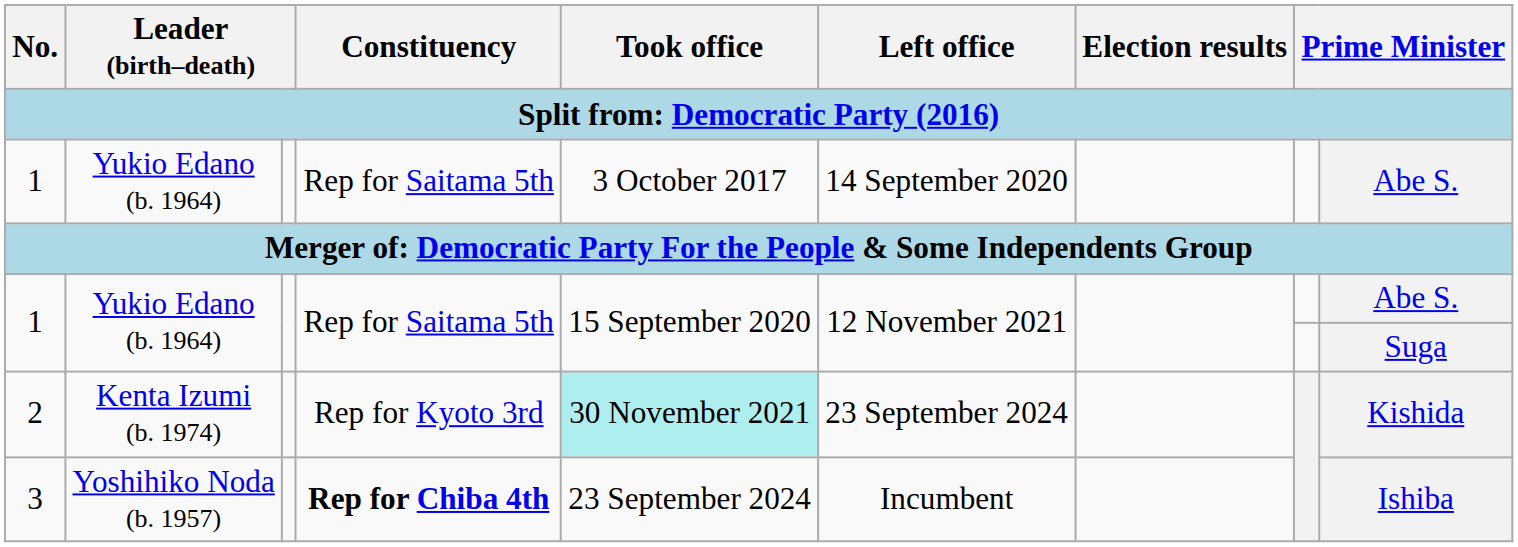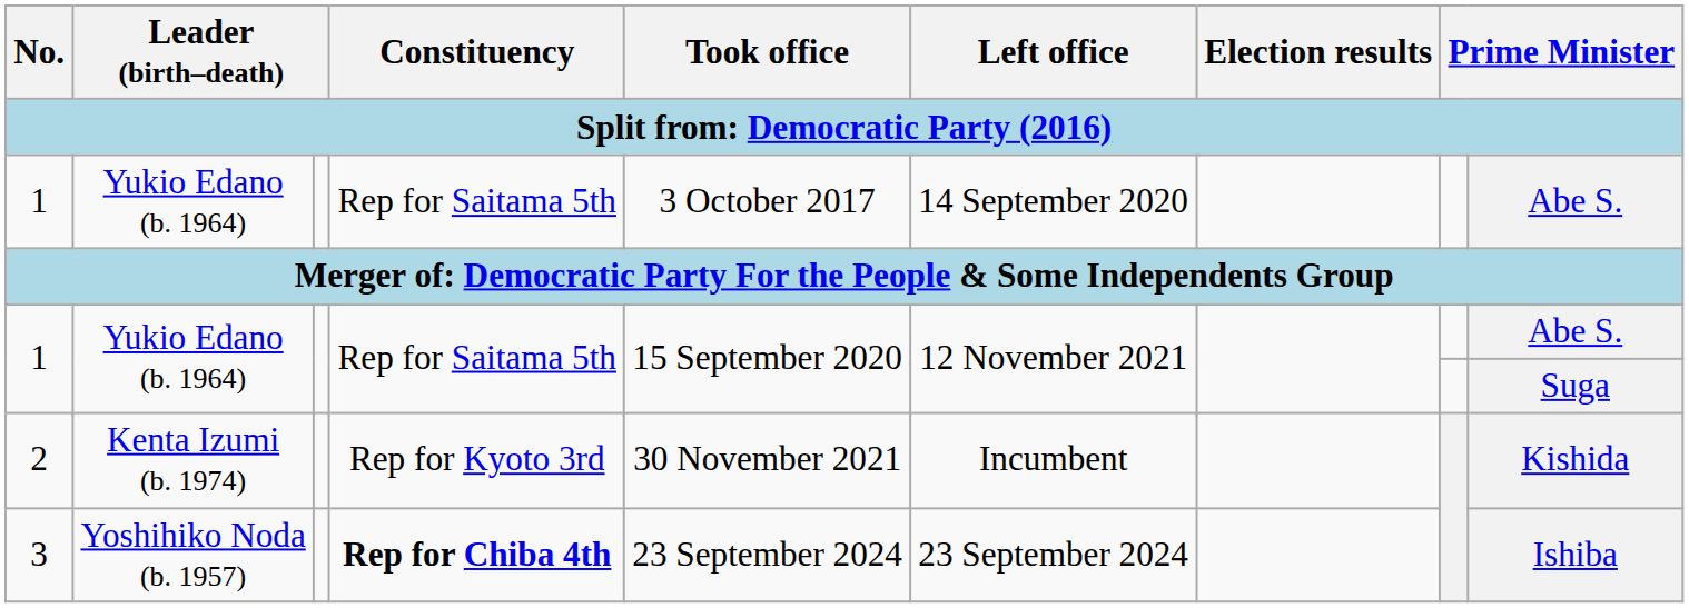2 | Took office: paleturquoise background -> no background
2 | Left office: 23 September 2024 -> Incumbent
3 | Left office: Incumbent -> 23 September 2024
